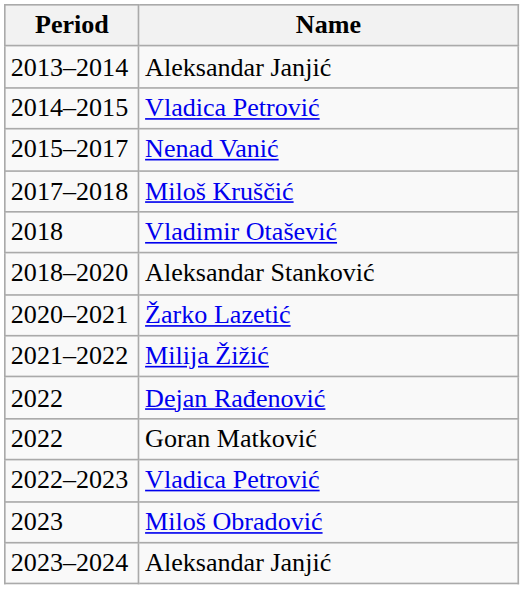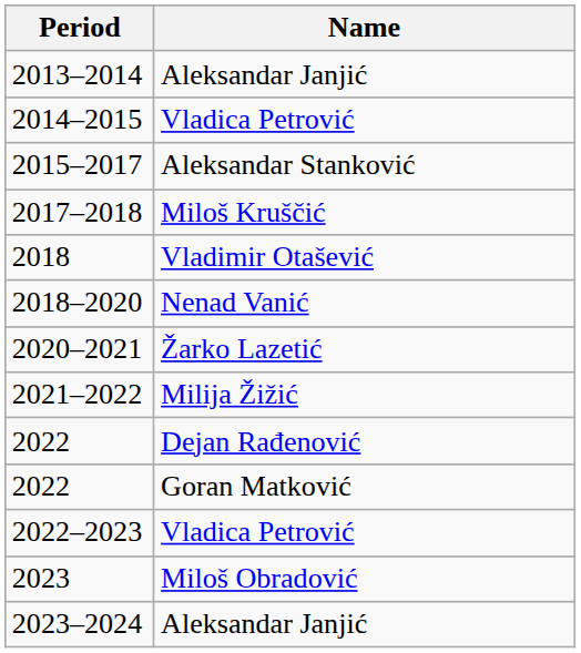row 4 | Name: Nenad Vanić -> Aleksandar Stanković
row 7 | Name: Aleksandar Stanković -> Nenad Vanić
